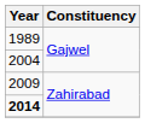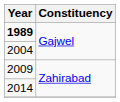1989 | Year: normal -> bold
2014 | Year: bold -> normal
